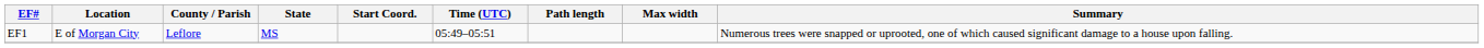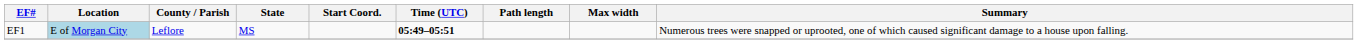EF1 | Location: no background -> lightblue background
EF1 | Time (UTC): normal -> bold
